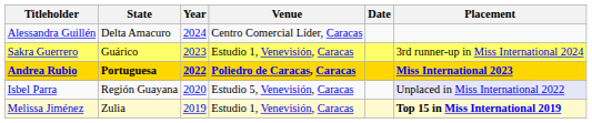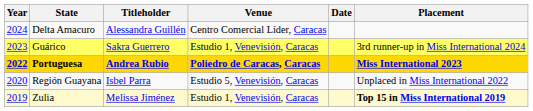columns swapped: Year <-> Titleholder
Región Guayana | Placement: lavender background -> no background
